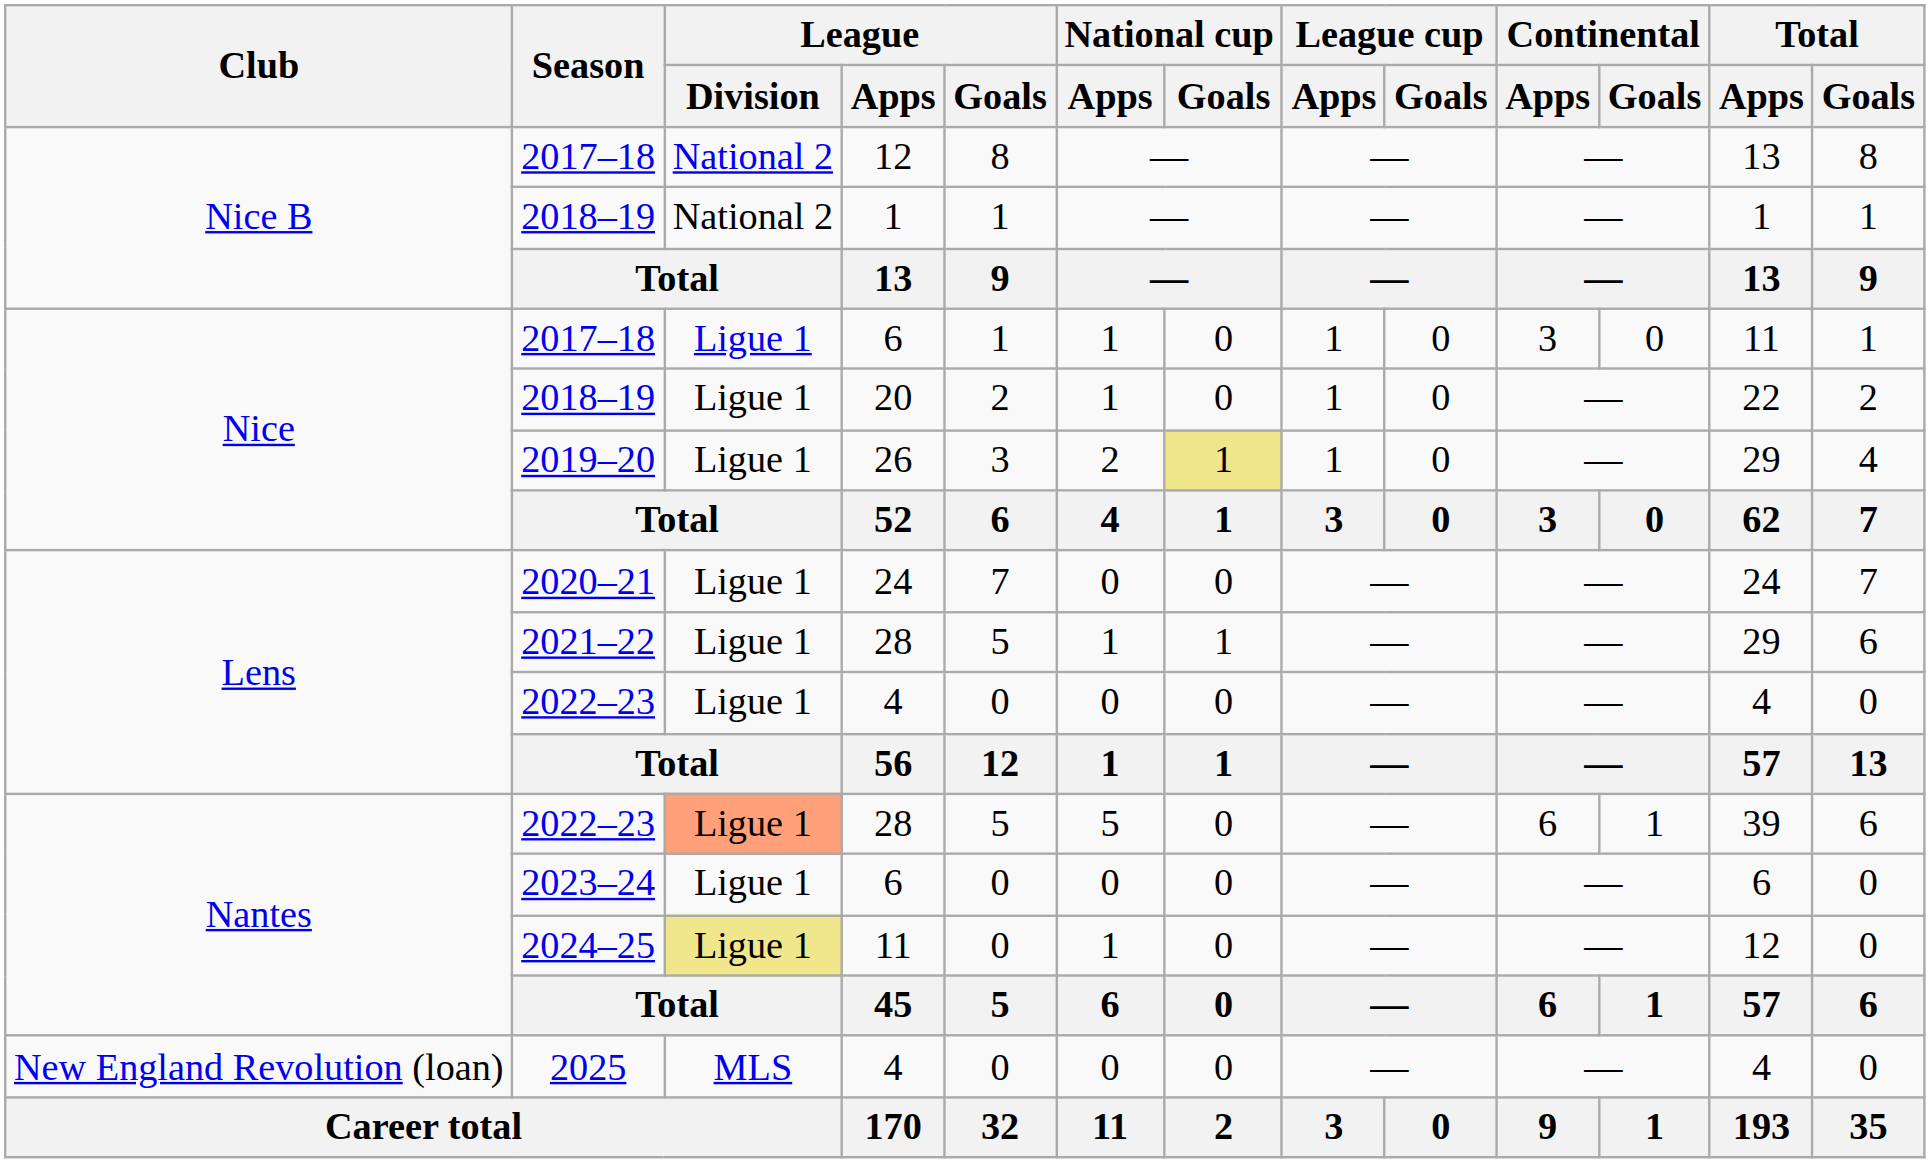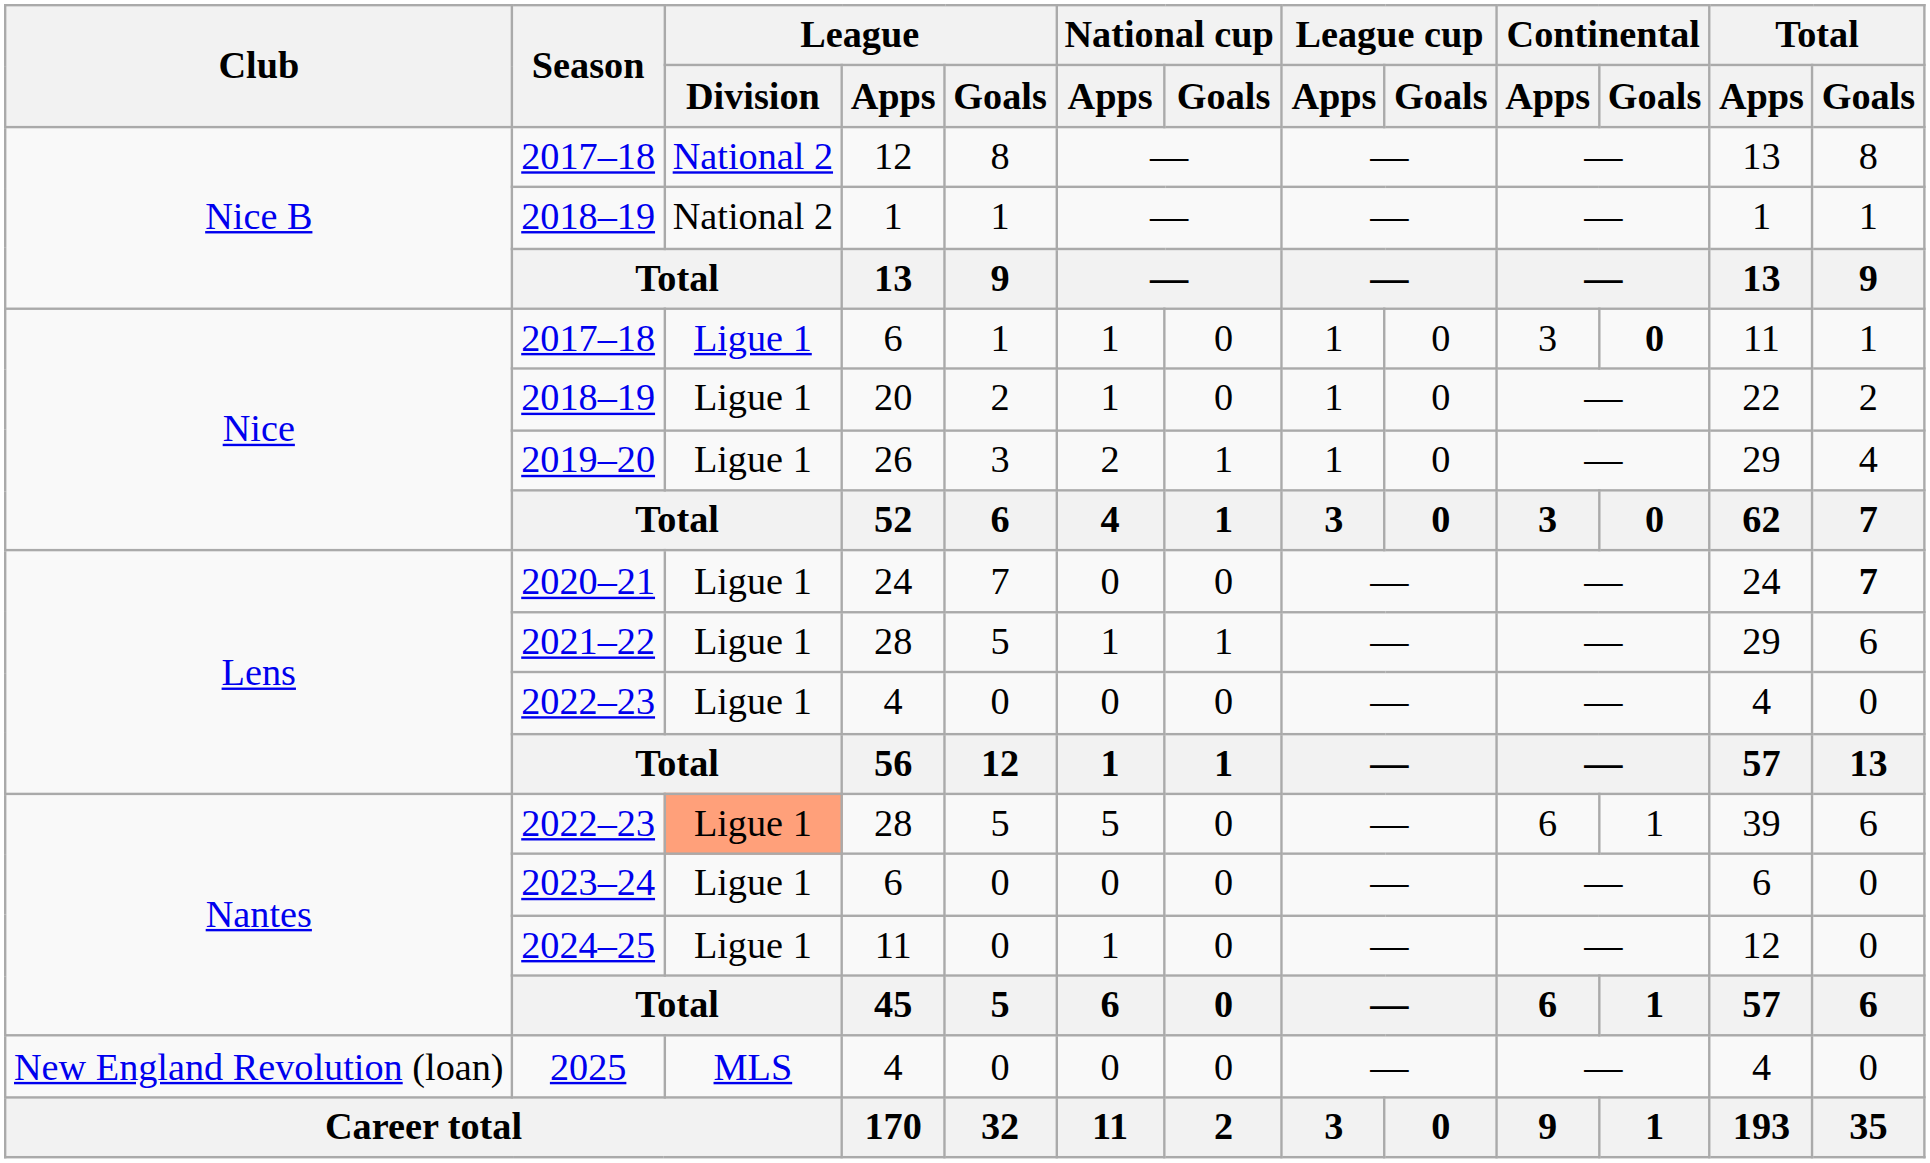2017–18 / 6 | Continental / Goals: normal -> bold
2019–20 | National cup / Goals: khaki background -> no background
2020–21 | Total / Goals: normal -> bold
2024–25 | League / Division: khaki background -> no background
